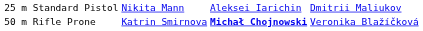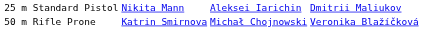50 m Rifle Prone | column 3: bold -> normal
